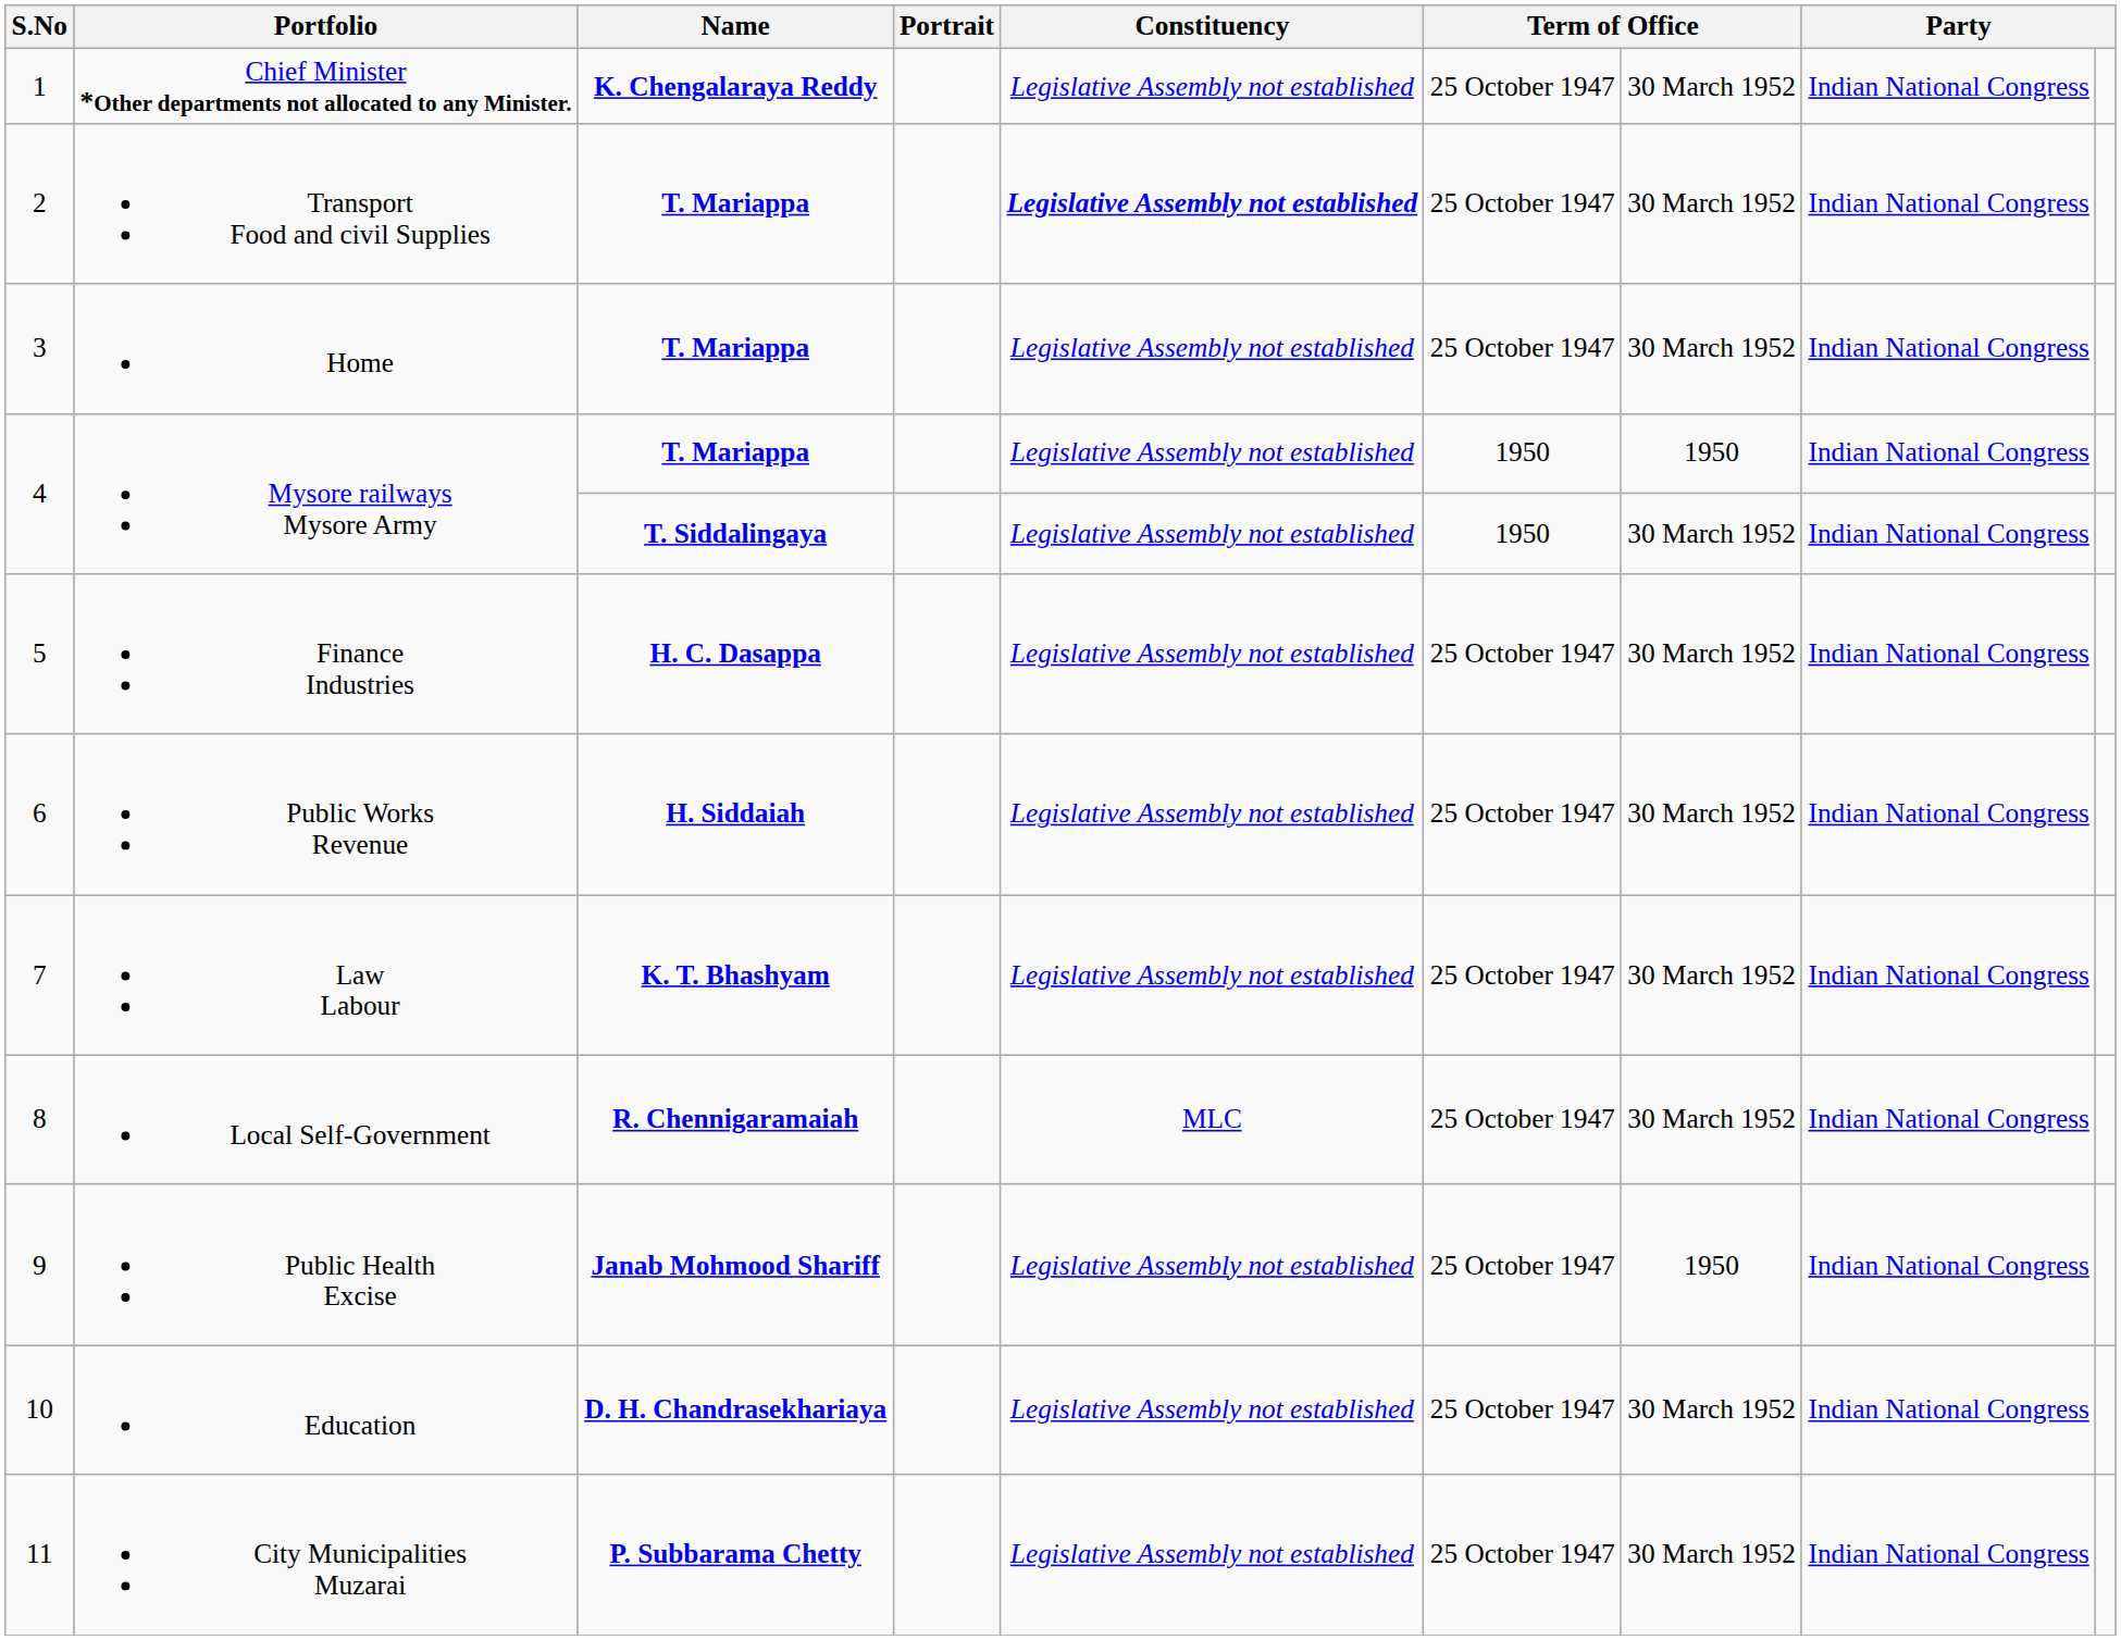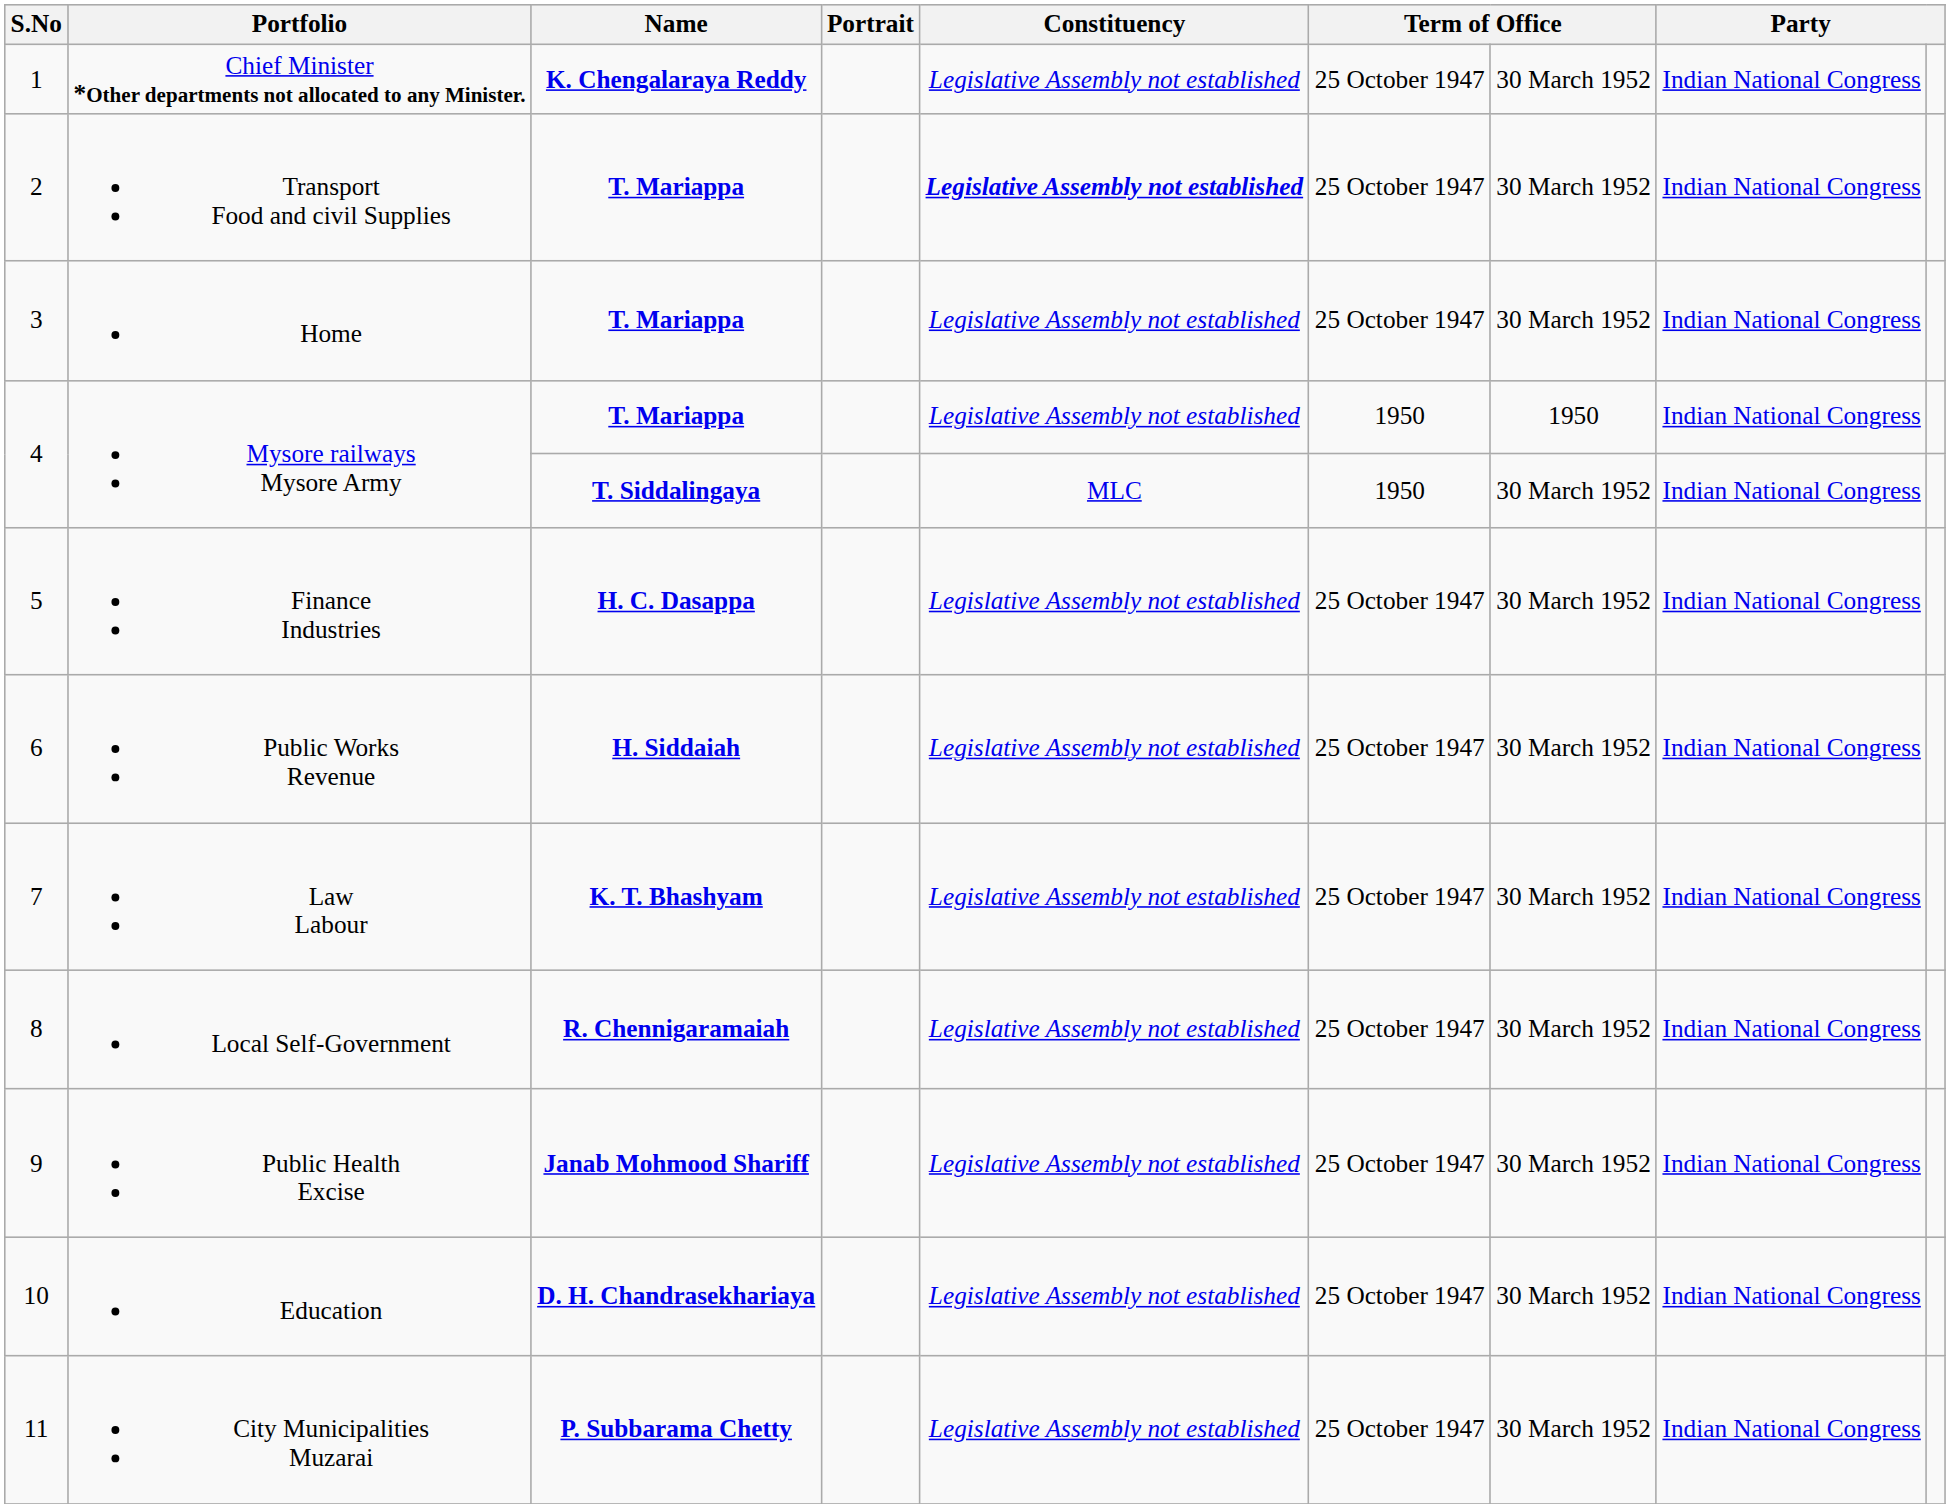Mysore railways Mysore Army / T. Siddalingaya | Constituency: Legislative Assembly not established -> MLC
Local Self-Government | Constituency: MLC -> Legislative Assembly not established
Public Health Excise | column 7: 1950 -> 30 March 1952
